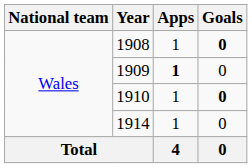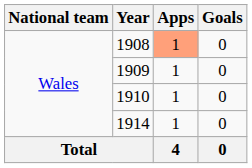1908 | Apps: no background -> lightsalmon background
1908 | Goals: bold -> normal
1909 | Apps: bold -> normal
1910 | Goals: bold -> normal
